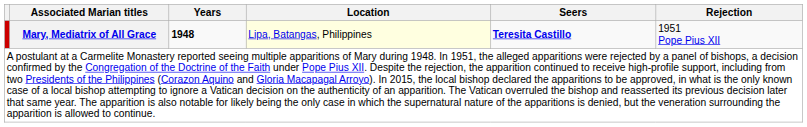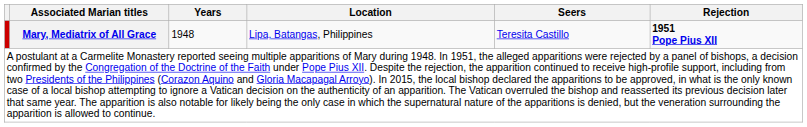row 2 | Years: bold -> normal
row 2 | Location: lightyellow background -> no background
row 2 | Seers: bold -> normal
row 2 | Rejection: normal -> bold
